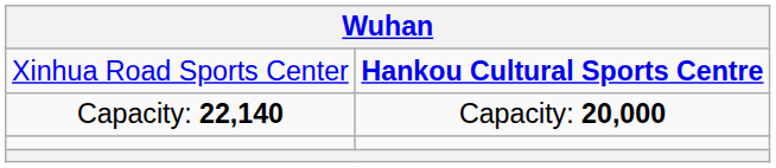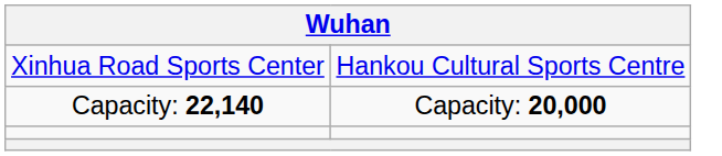row 2 | column 2: bold -> normal
